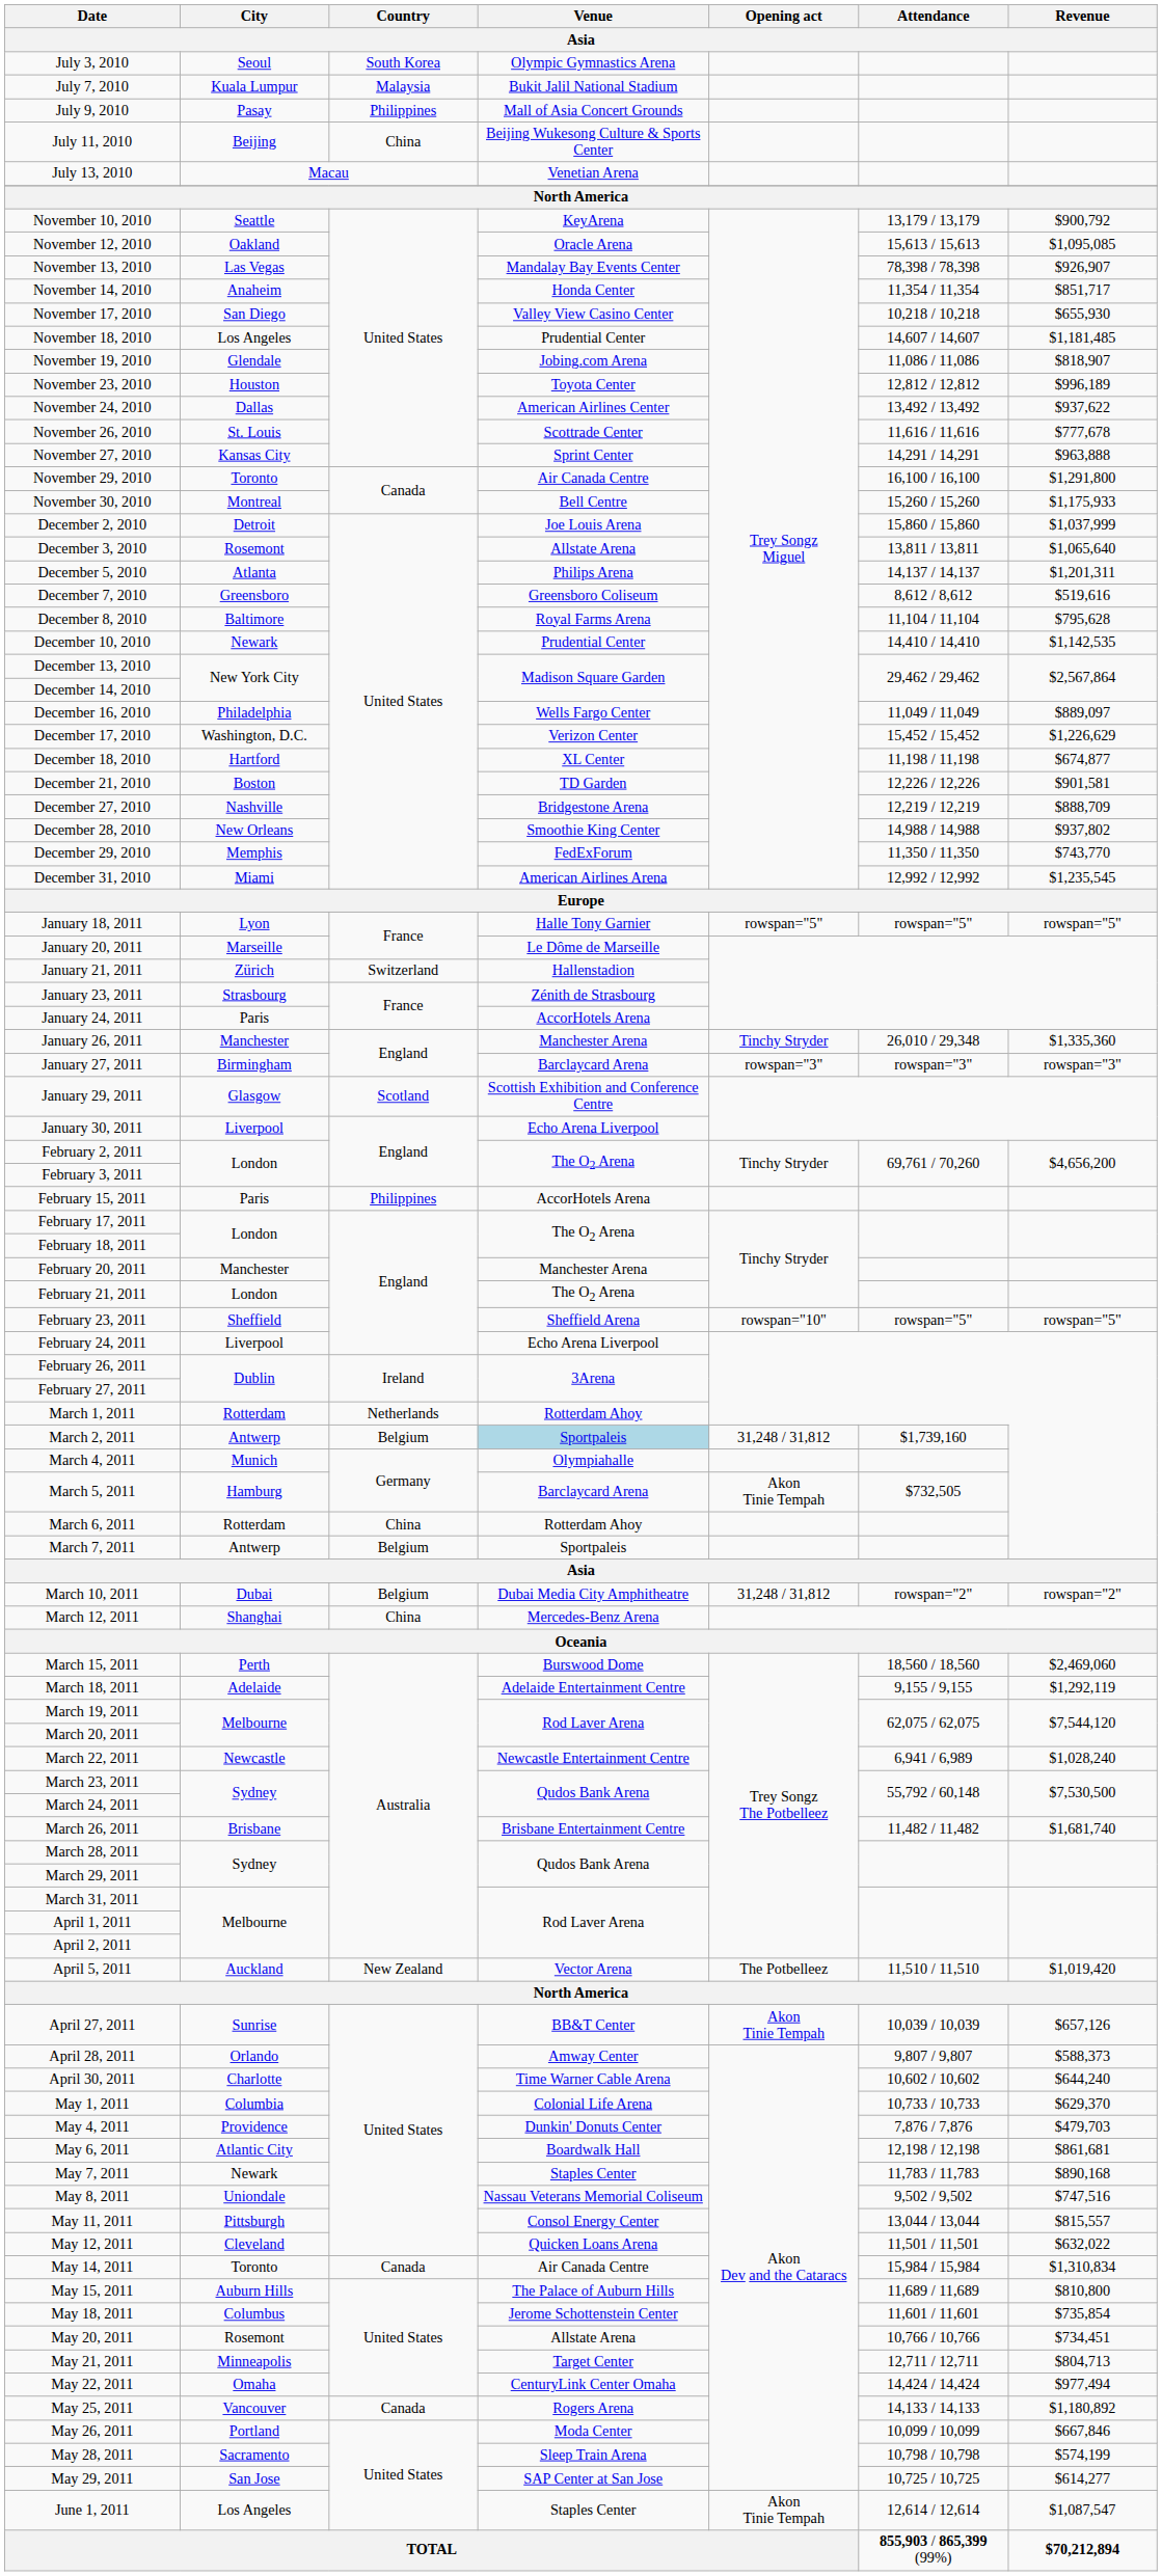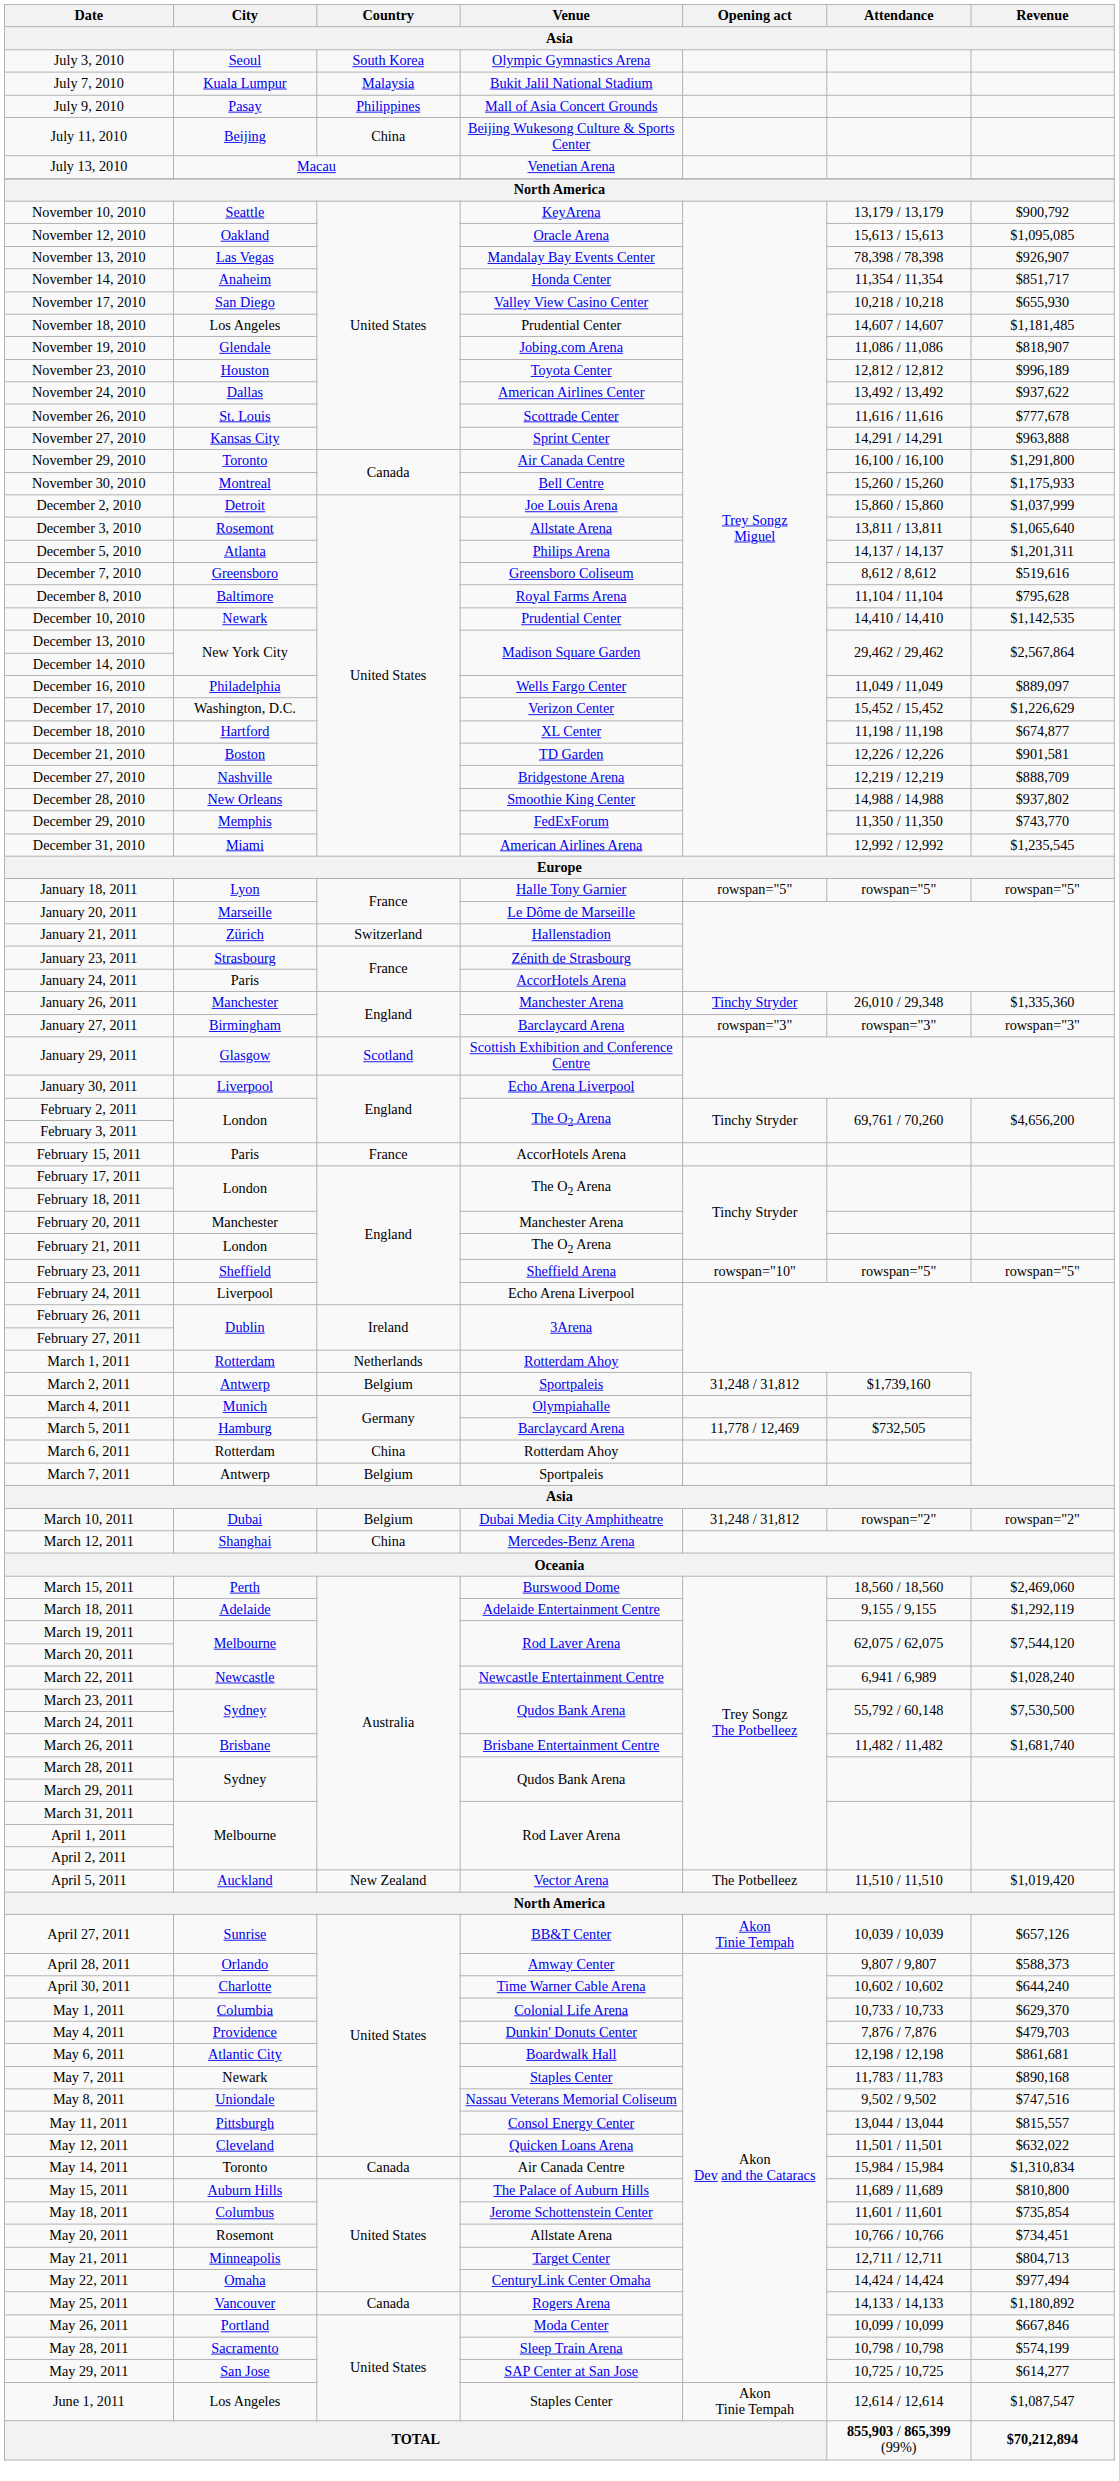February 15, 2011 | Country: Philippines -> France
March 2, 2011 | Venue: lightblue background -> no background
March 5, 2011 | Opening act: Akon Tinie Tempah -> 11,778 / 12,469
